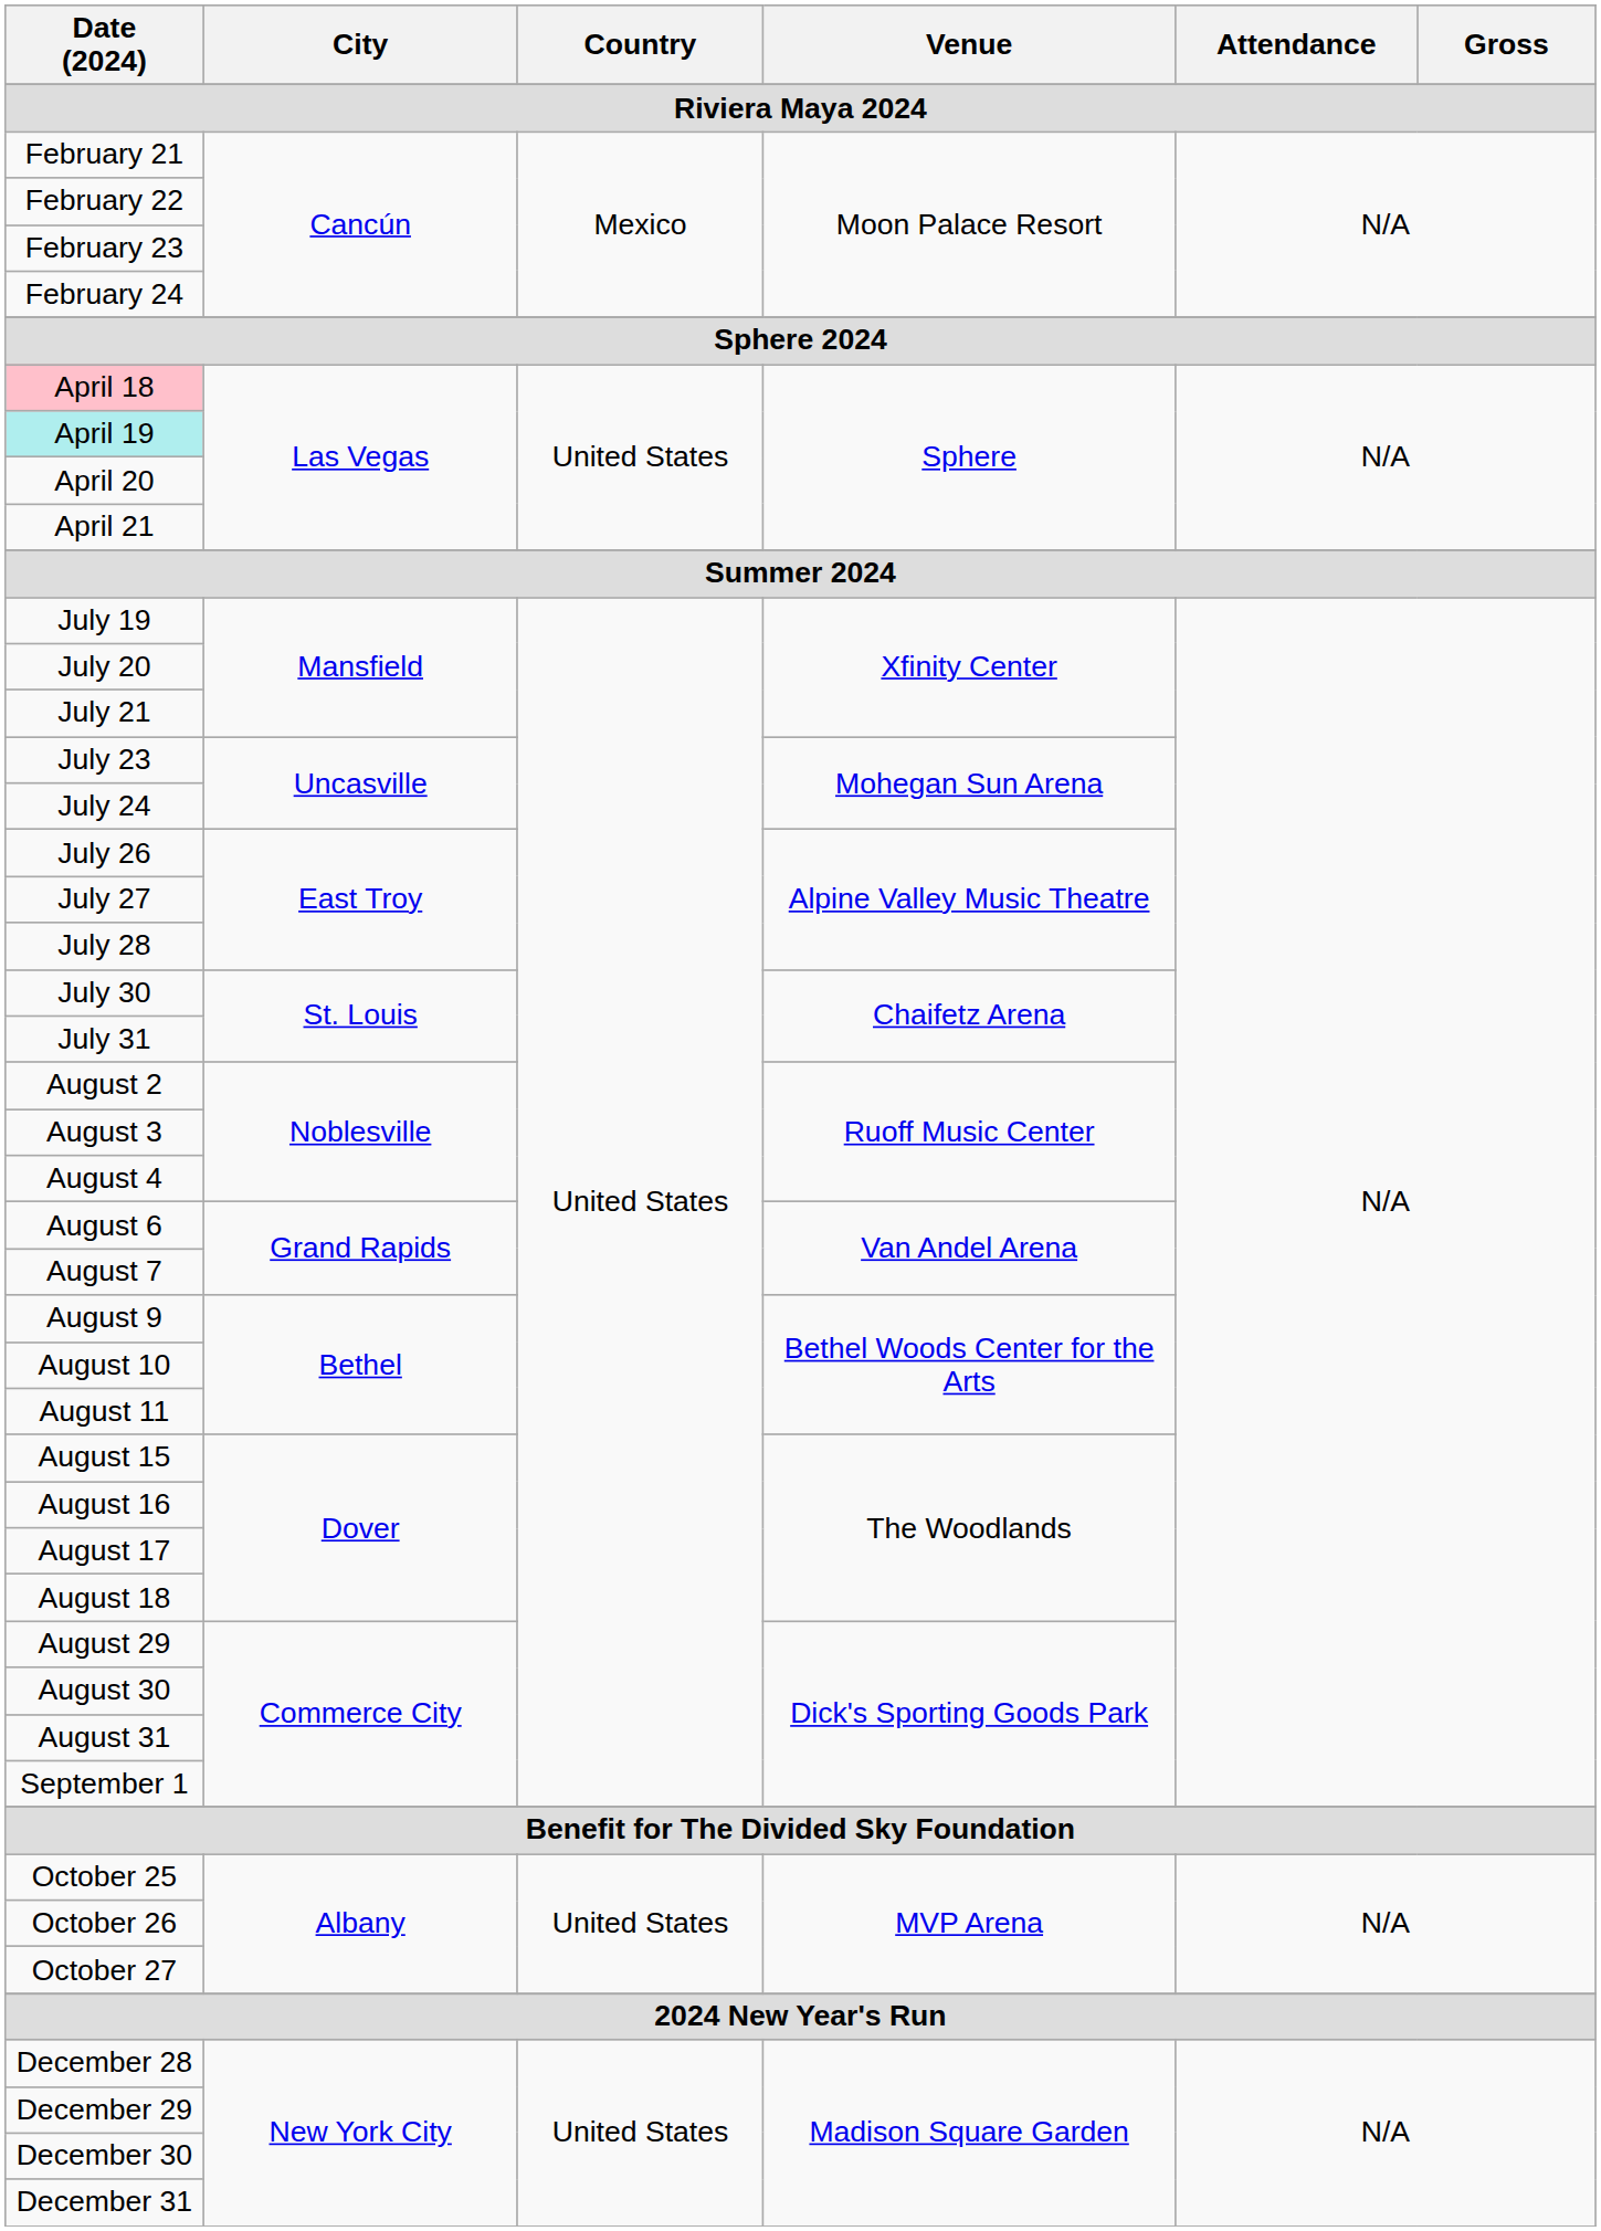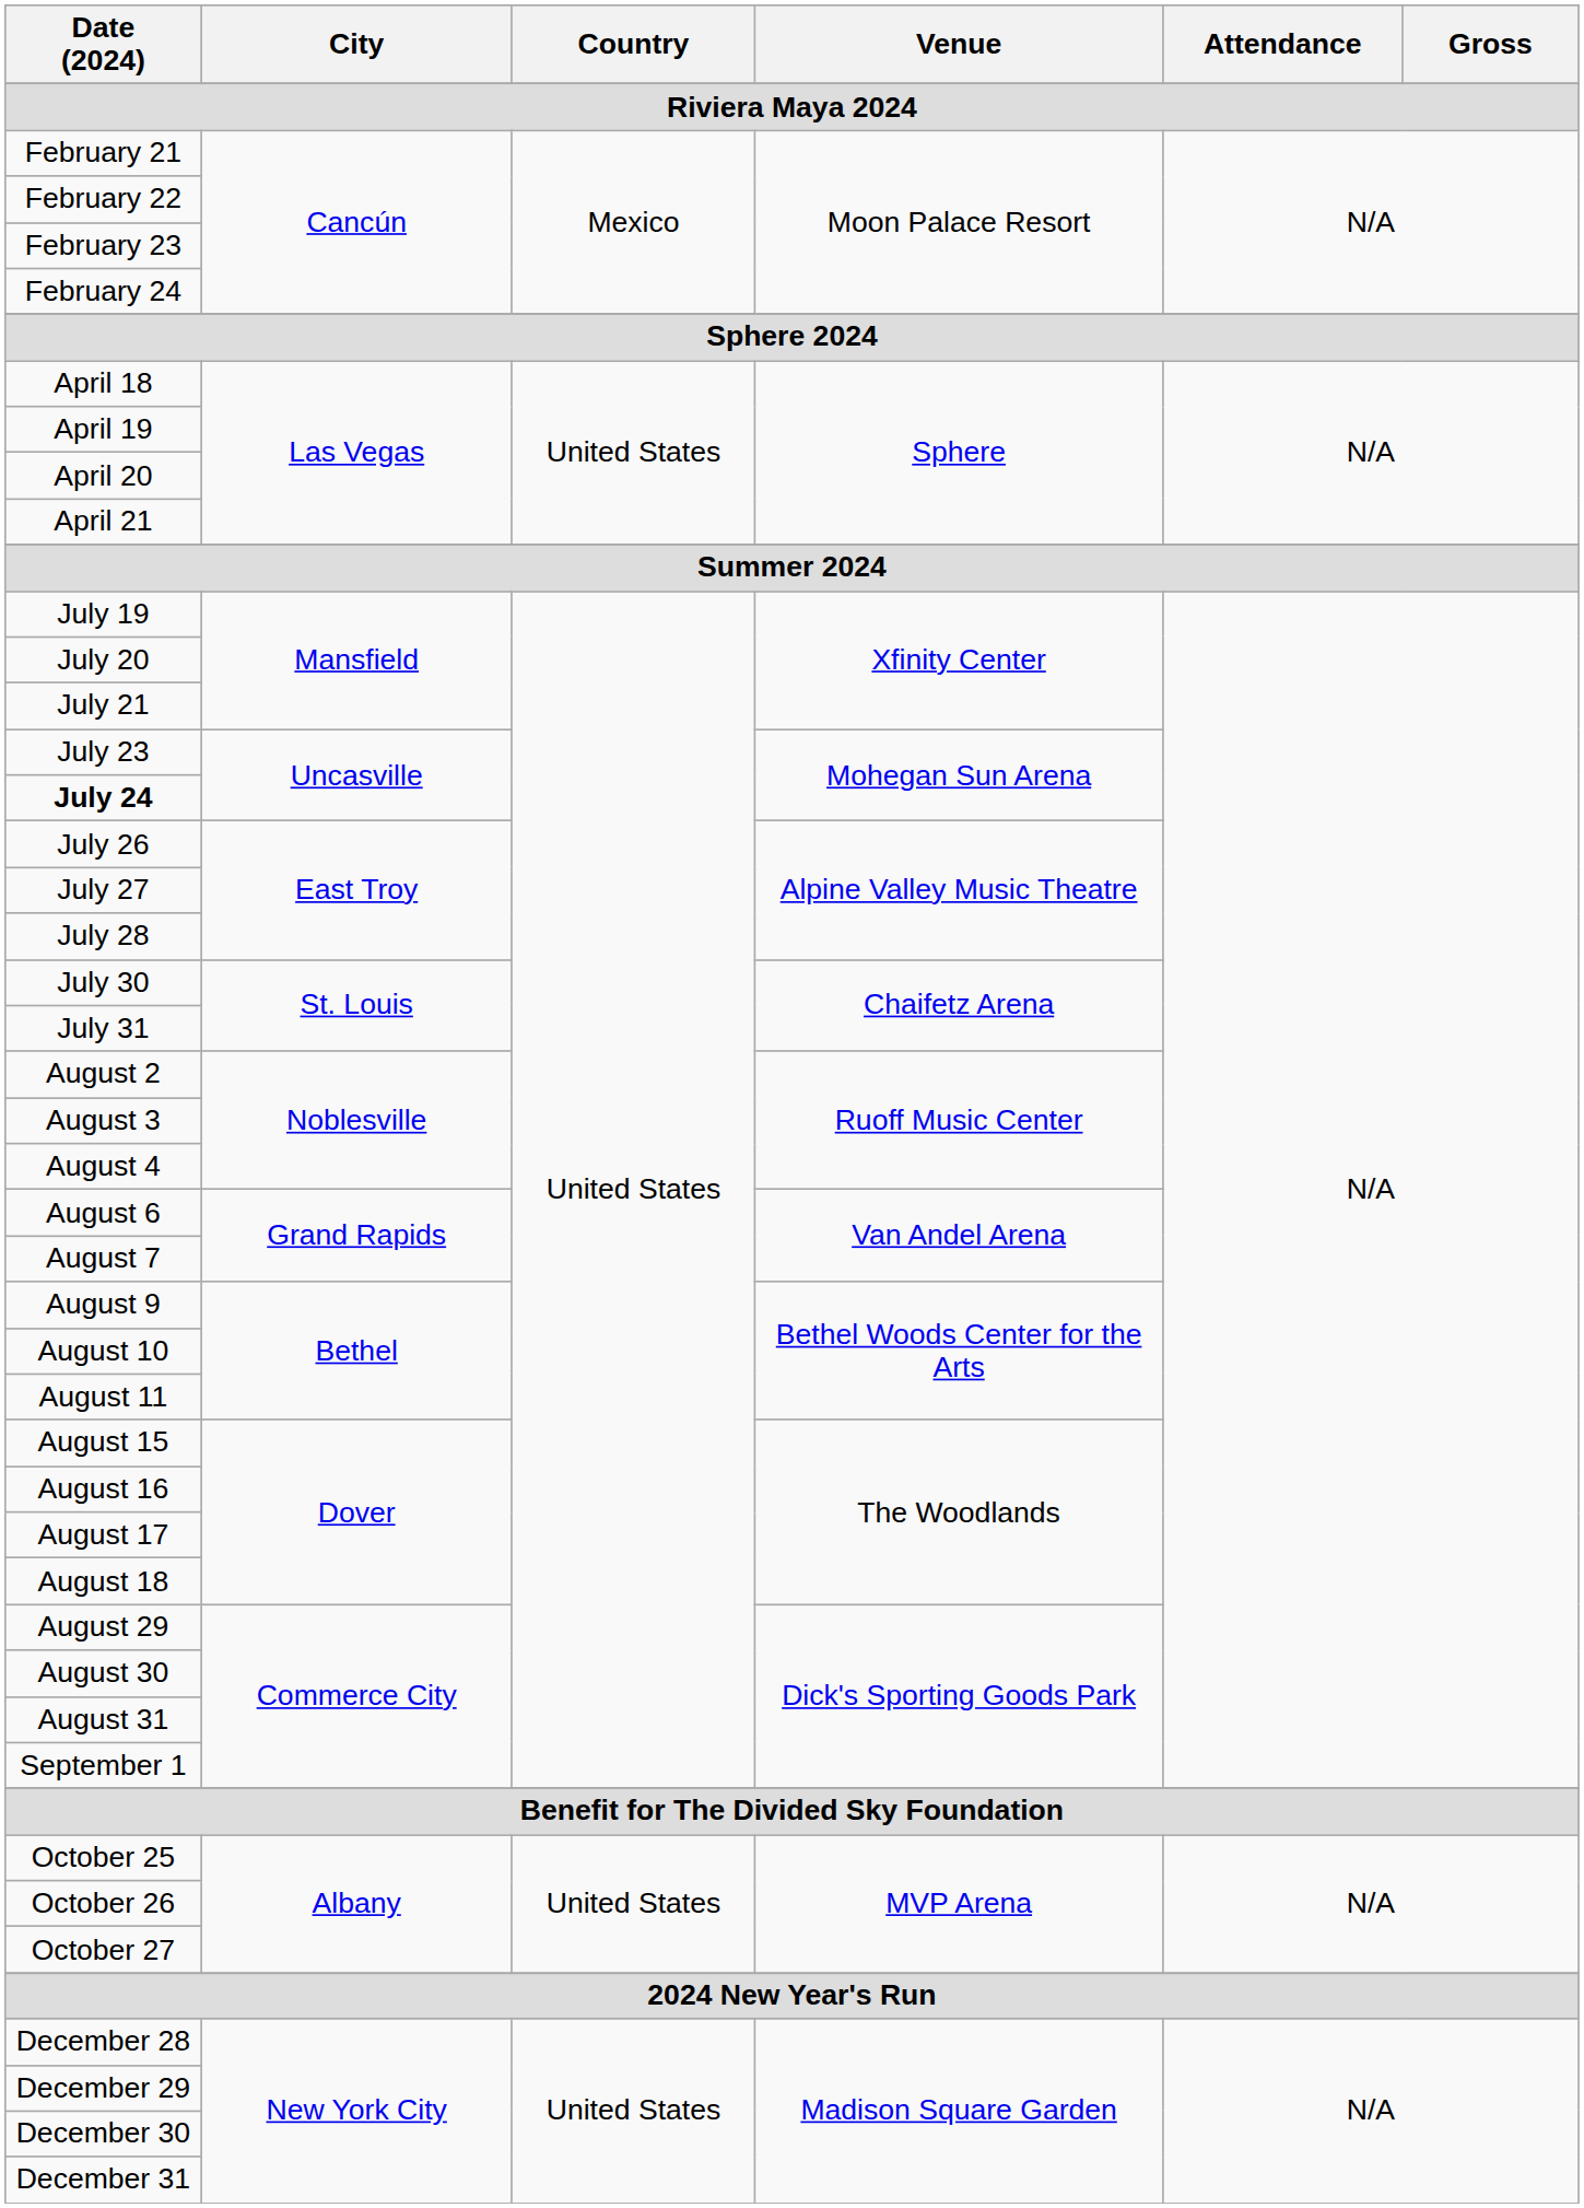April 18 | Date (2024): pink background -> no background
April 19 | Date (2024): paleturquoise background -> no background
July 24 | Date (2024): normal -> bold
